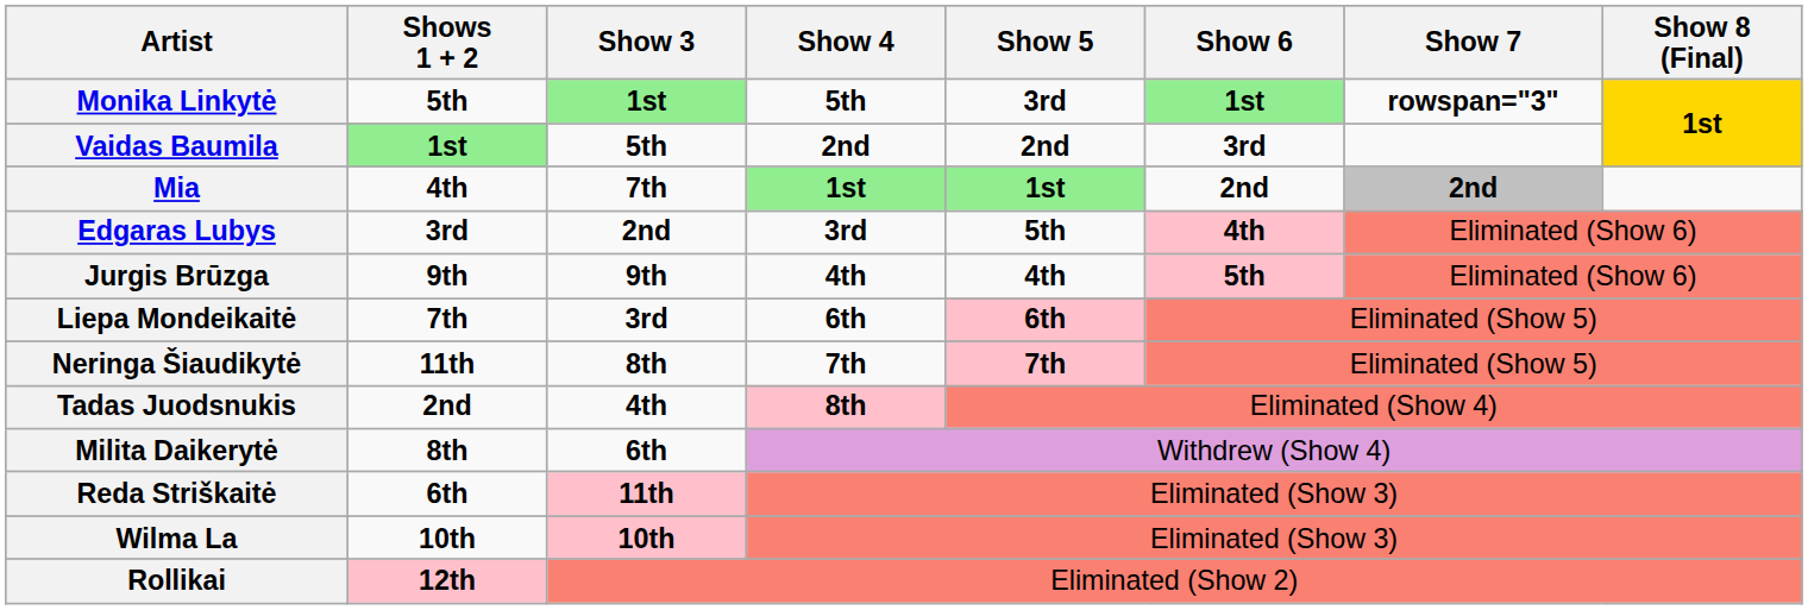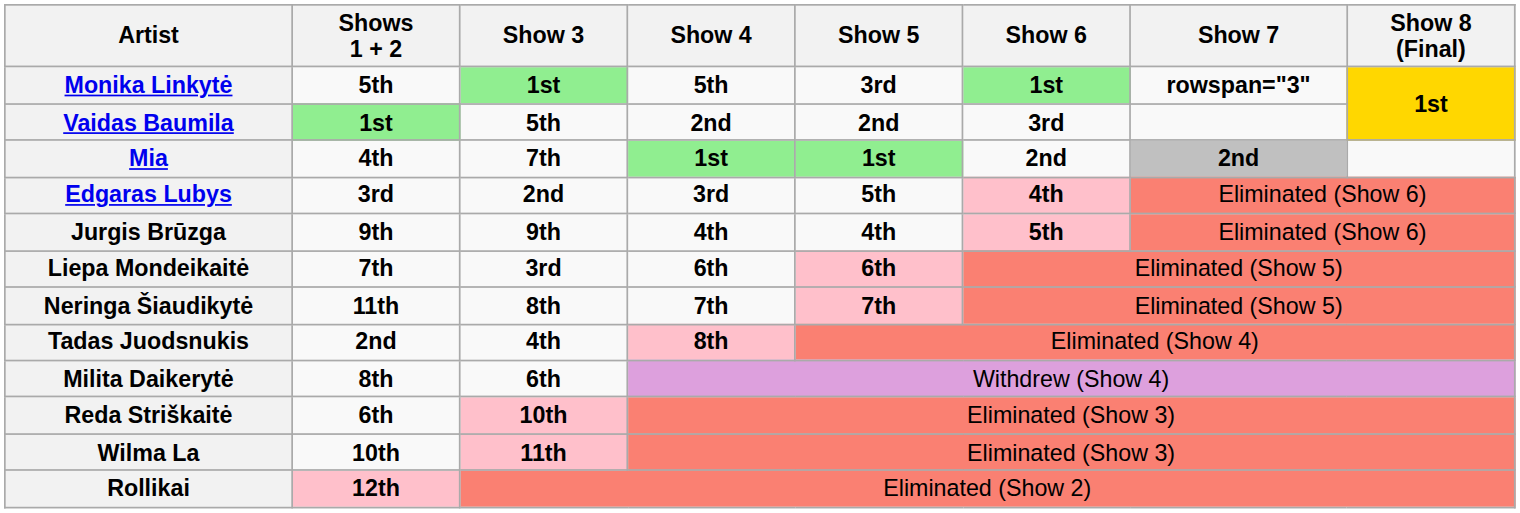Reda Striškaitė | Show 3: 11th -> 10th
Wilma La | Show 3: 10th -> 11th
